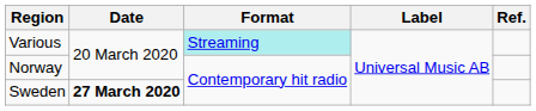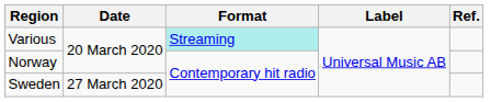Sweden | Date: bold -> normal
